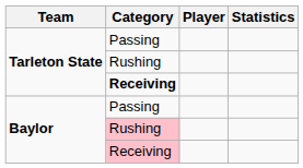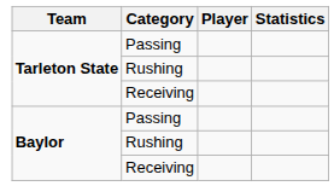Tarleton State / Receiving | Category: bold -> normal
Baylor / Rushing | Category: pink background -> no background
Baylor / Receiving | Category: pink background -> no background
